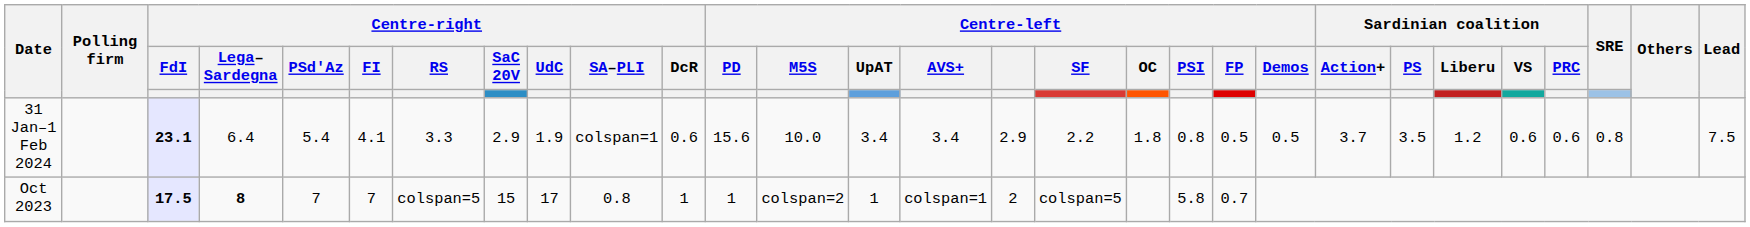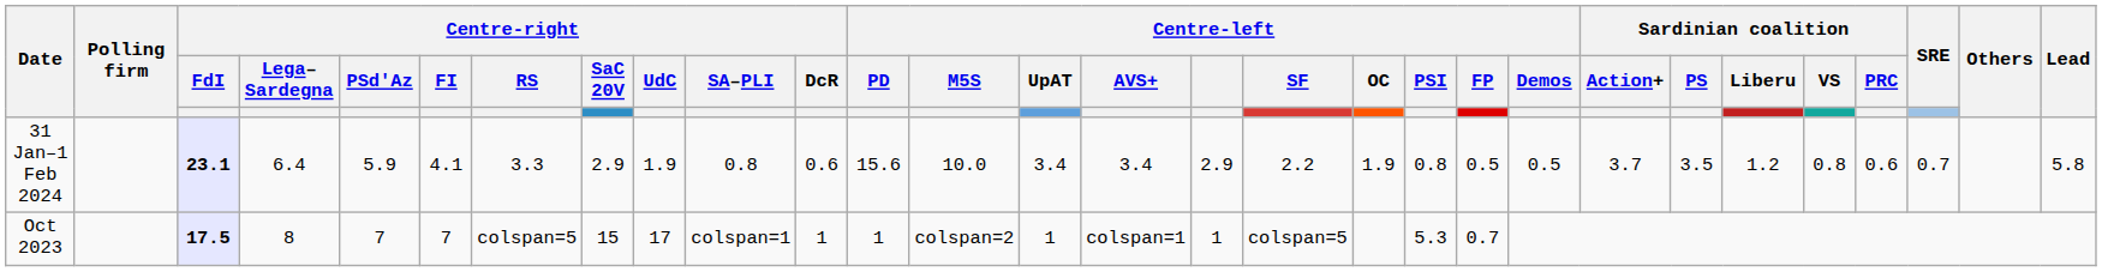31 Jan–1 Feb 2024 | Centre-right / PSd'Az: 5.4 -> 5.9
31 Jan–1 Feb 2024 | Centre-right / SA–PLI: colspan=1 -> 0.8
31 Jan–1 Feb 2024 | Centre-left / OC: 1.8 -> 1.9
31 Jan–1 Feb 2024 | Sardinian coalition / VS: 0.6 -> 0.8
31 Jan–1 Feb 2024 | SRE: 0.8 -> 0.7
31 Jan–1 Feb 2024 | Lead: 7.5 -> 5.8
Oct 2023 | Centre-right / Lega–Sardegna: bold -> normal
Oct 2023 | Centre-right / SA–PLI: 0.8 -> colspan=1
Oct 2023 | Centre-left: 2 -> 1
Oct 2023 | Centre-left / PSI: 5.8 -> 5.3
